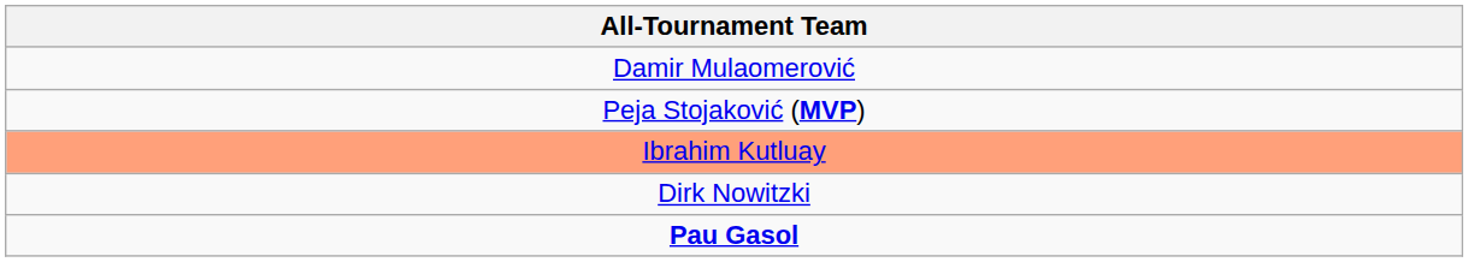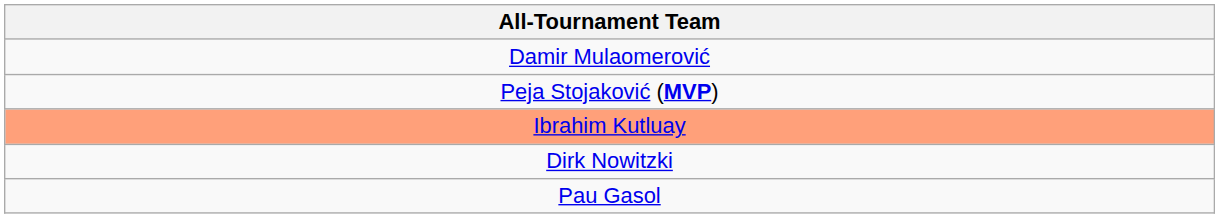row 6 | column 1: bold -> normal
